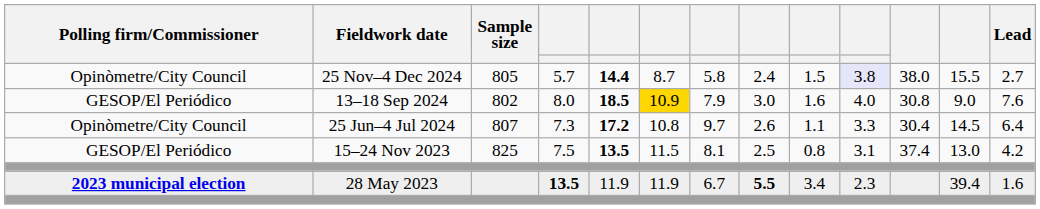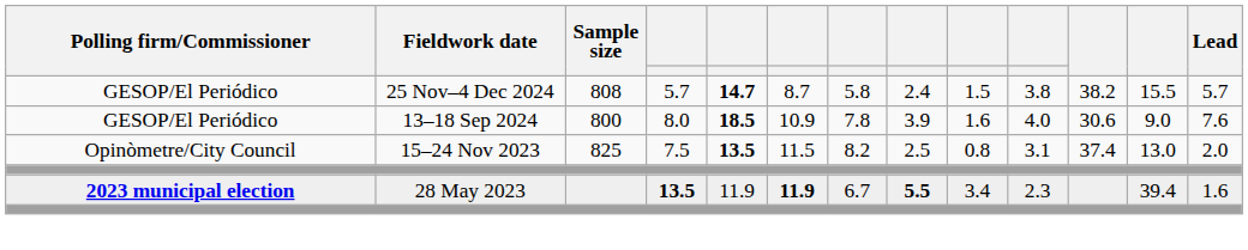25 Nov–4 Dec 2024 | Polling firm/Commissioner: Opinòmetre/City Council -> GESOP/El Periódico
25 Nov–4 Dec 2024 | Sample size: 805 -> 808
25 Nov–4 Dec 2024 | column 5: 14.4 -> 14.7
25 Nov–4 Dec 2024 | column 10: lavender background -> no background
25 Nov–4 Dec 2024 | column 11: 38.0 -> 38.2
25 Nov–4 Dec 2024 | Lead: 2.7 -> 5.7
13–18 Sep 2024 | Sample size: 802 -> 800
13–18 Sep 2024 | column 6: gold background -> no background
13–18 Sep 2024 | column 7: 7.9 -> 7.8
13–18 Sep 2024 | column 8: 3.0 -> 3.9
13–18 Sep 2024 | column 11: 30.8 -> 30.6
- row: Opinòmetre/City Council | 25 Jun–4 Jul 2024 | 807 | 7.3 | 17.2 | 10.8 | 9.7 | 2.6 | 1.1 | 3.3 | 30.4 | 14.5 | 6.4
15–24 Nov 2023 | Polling firm/Commissioner: GESOP/El Periódico -> Opinòmetre/City Council
15–24 Nov 2023 | column 7: 8.1 -> 8.2
15–24 Nov 2023 | Lead: 4.2 -> 2.0
28 May 2023 | column 6: normal -> bold
